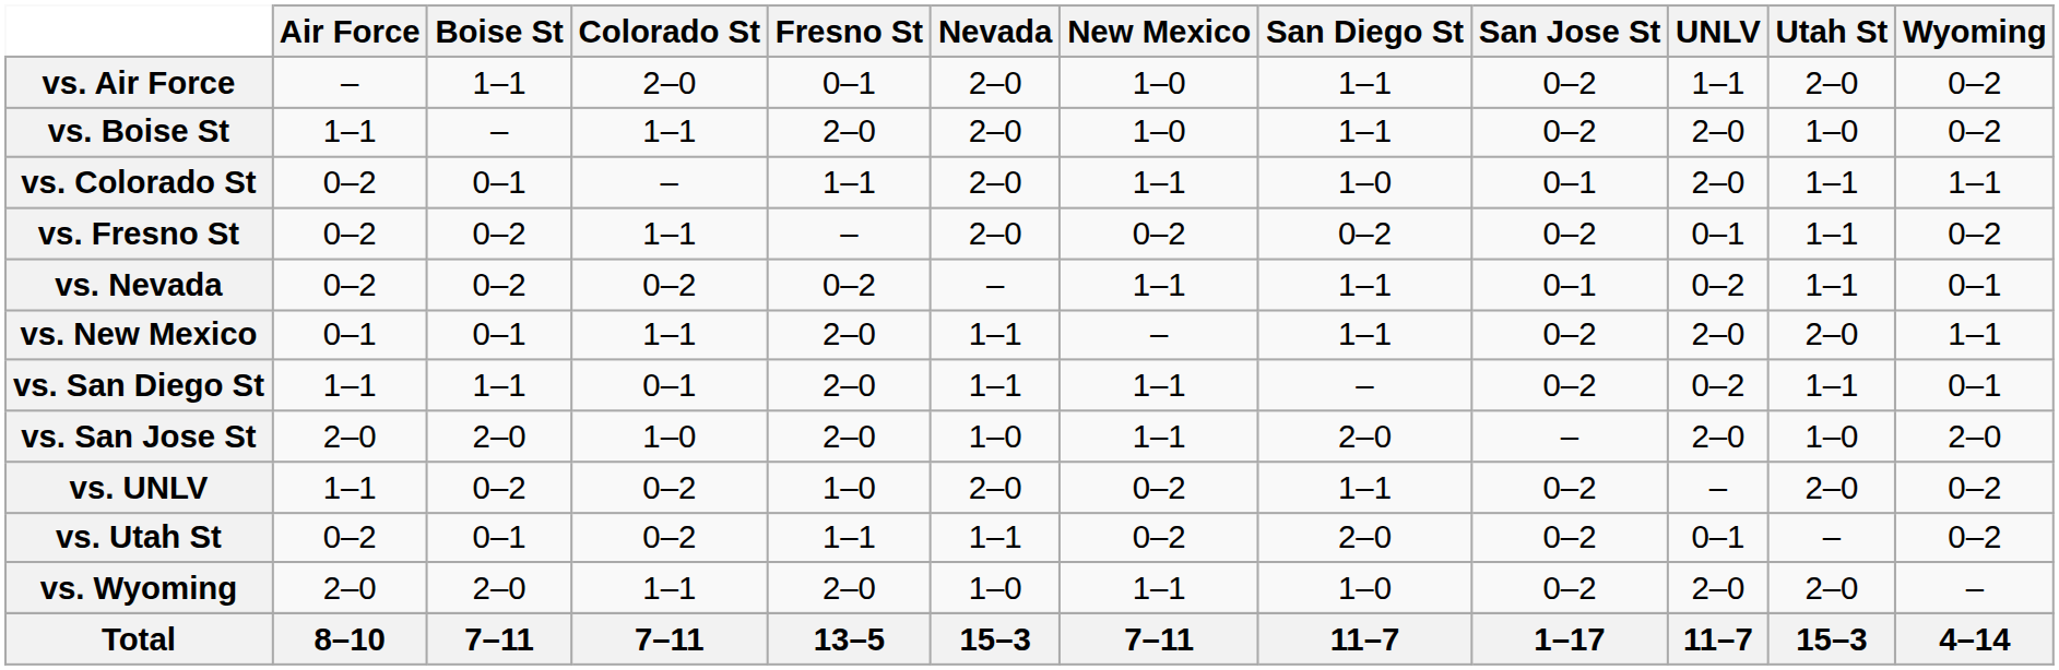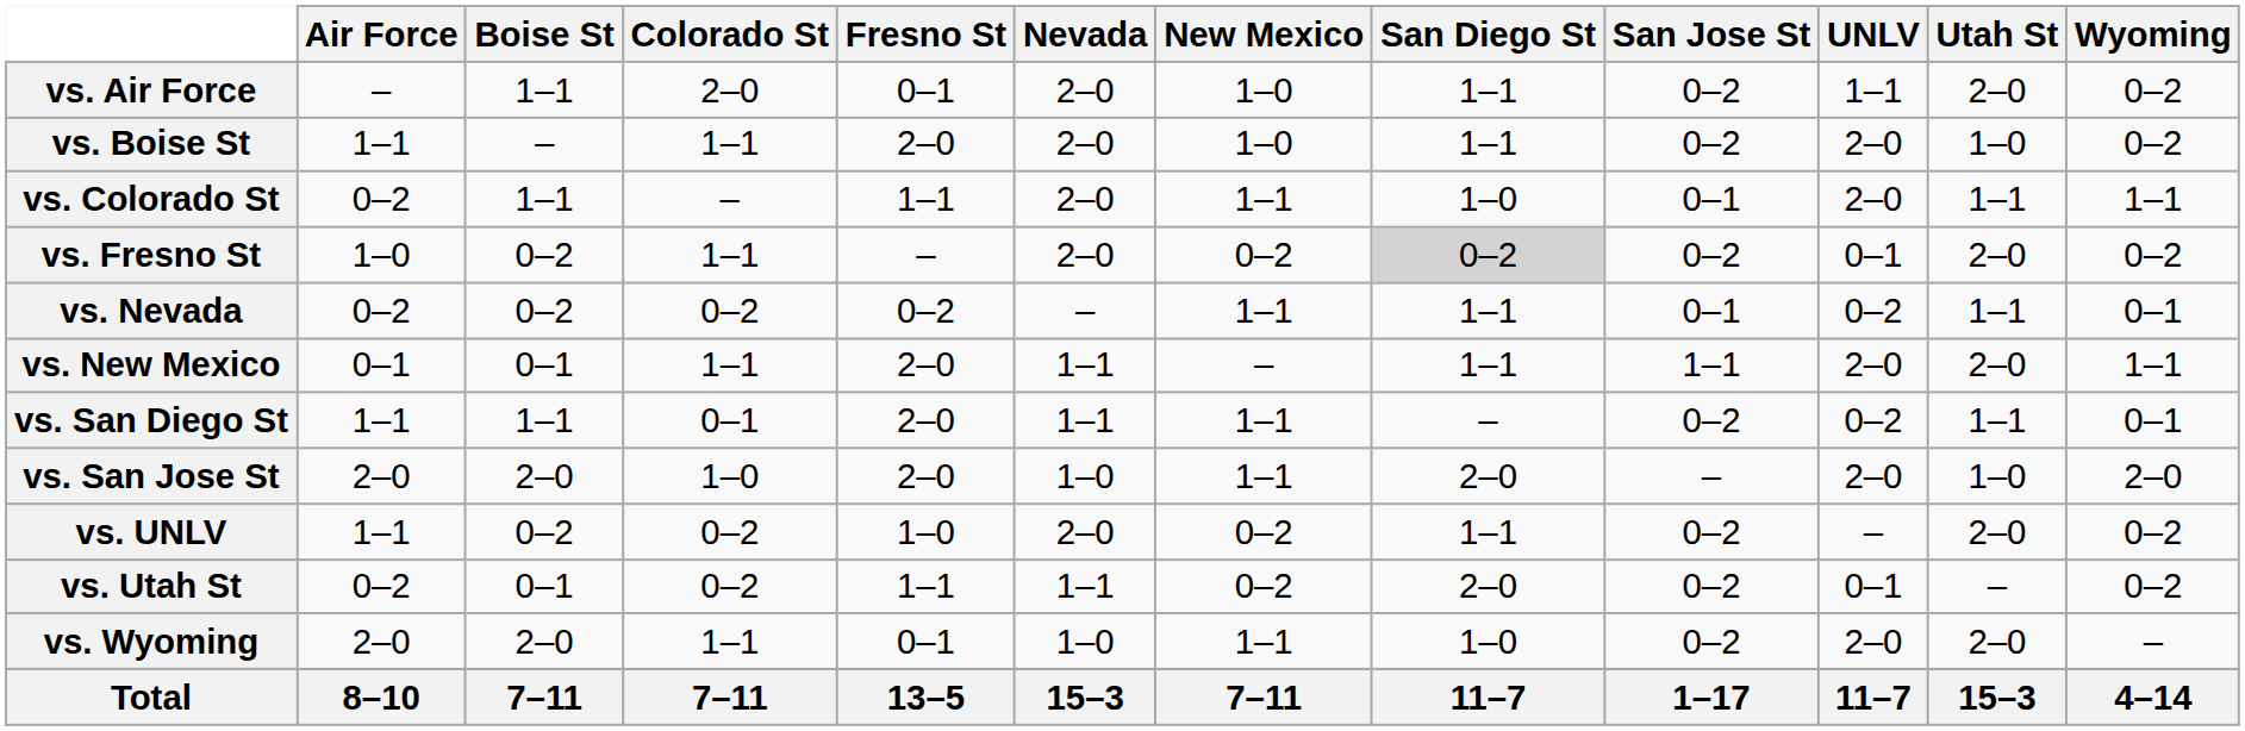vs. Colorado St | Boise St: 0–1 -> 1–1
vs. Fresno St | Air Force: 0–2 -> 1–0
vs. Fresno St | San Diego St: no background -> lightgrey background
vs. Fresno St | Utah St: 1–1 -> 2–0
vs. New Mexico | San Jose St: 0–2 -> 1–1
vs. Wyoming | Fresno St: 2–0 -> 0–1
